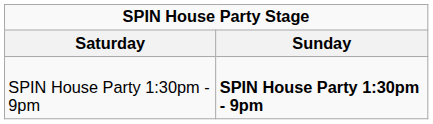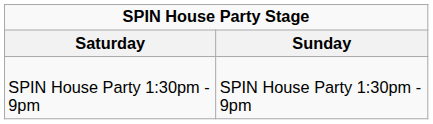row 3 | Sunday: bold -> normal
